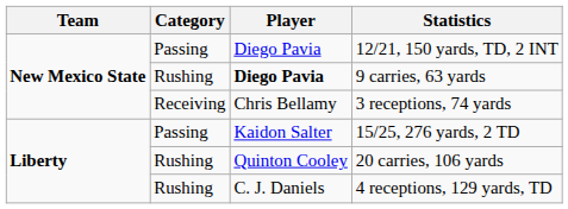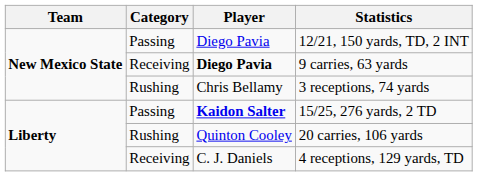9 carries, 63 yards | Category: Rushing -> Receiving
3 receptions, 74 yards | Category: Receiving -> Rushing
15/25, 276 yards, 2 TD | Player: normal -> bold
4 receptions, 129 yards, TD | Category: Rushing -> Receiving
